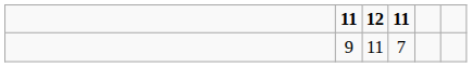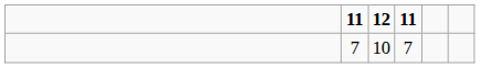row 2 | column 2: 9 -> 7
row 2 | 12: 11 -> 10
